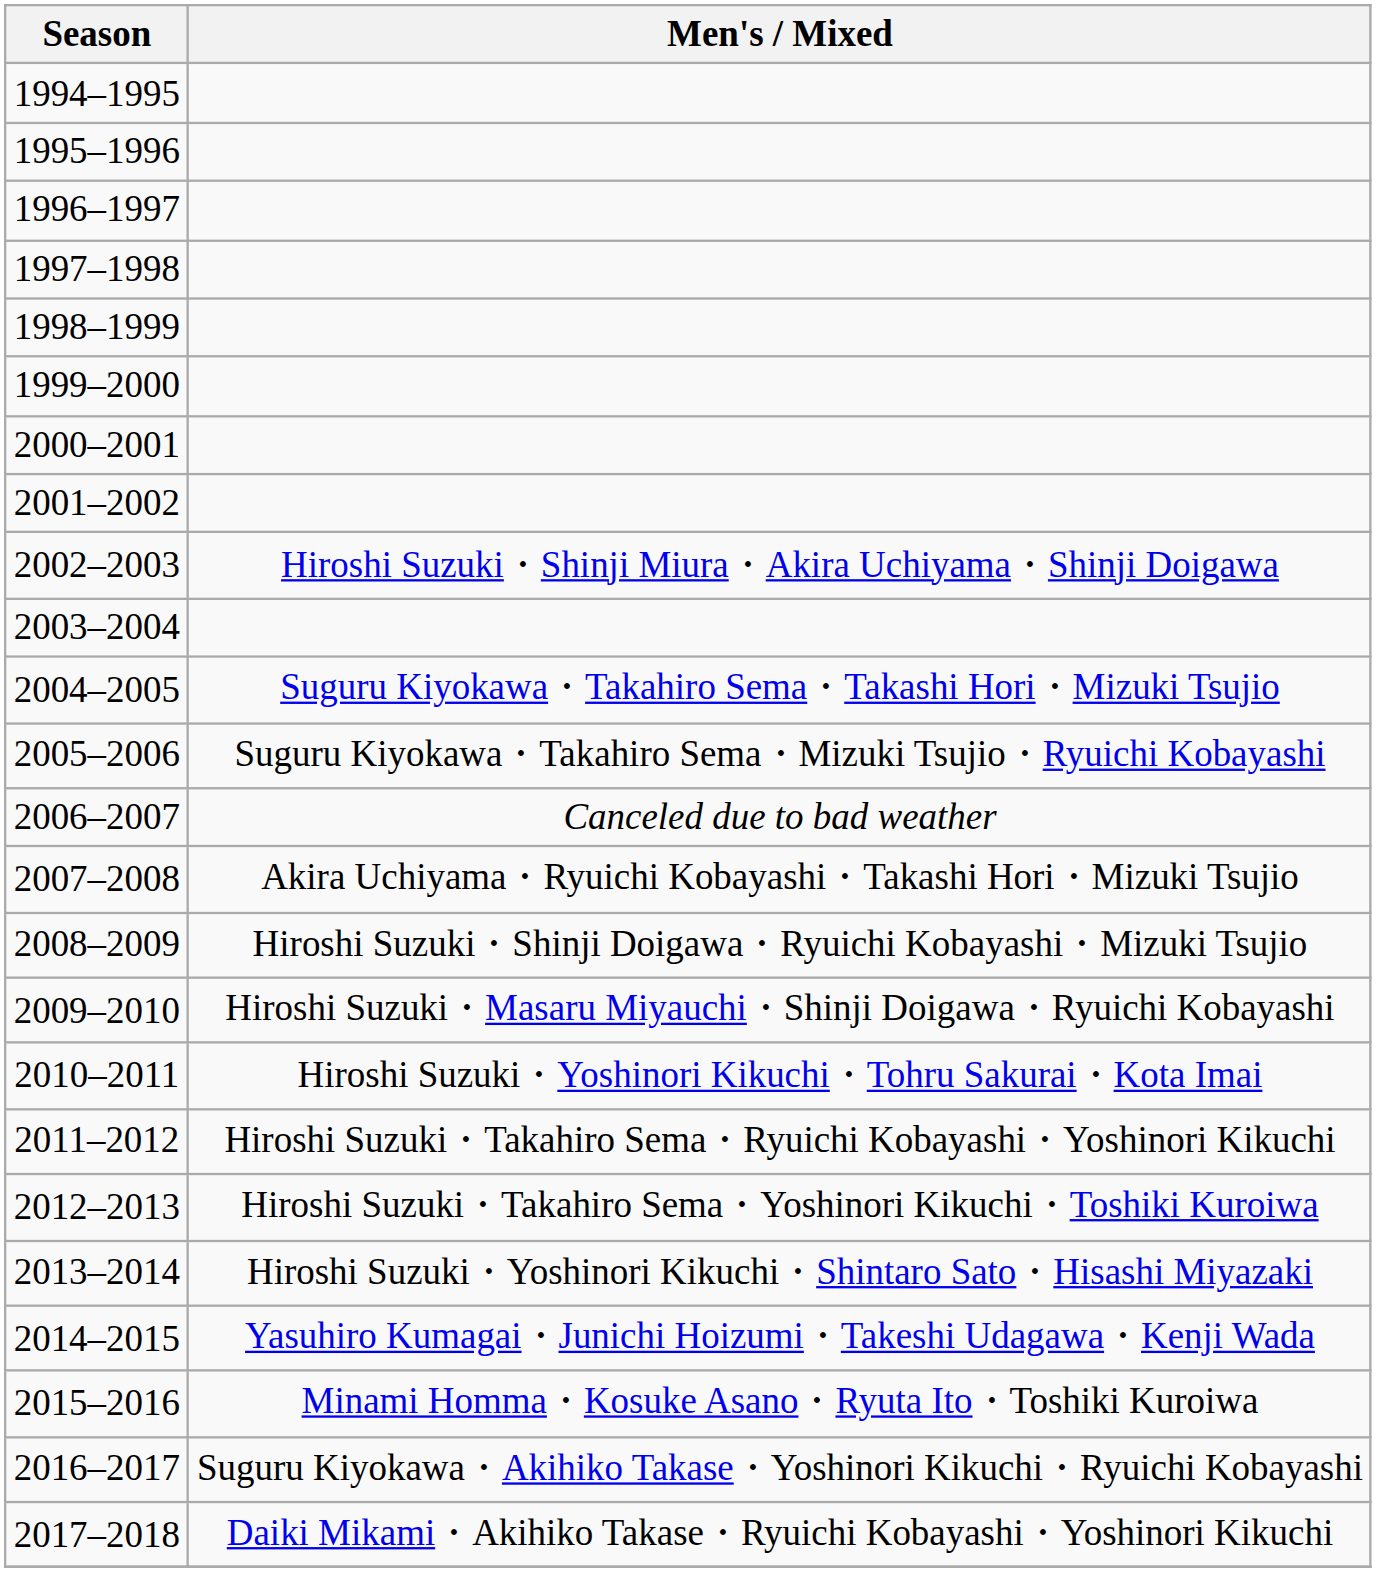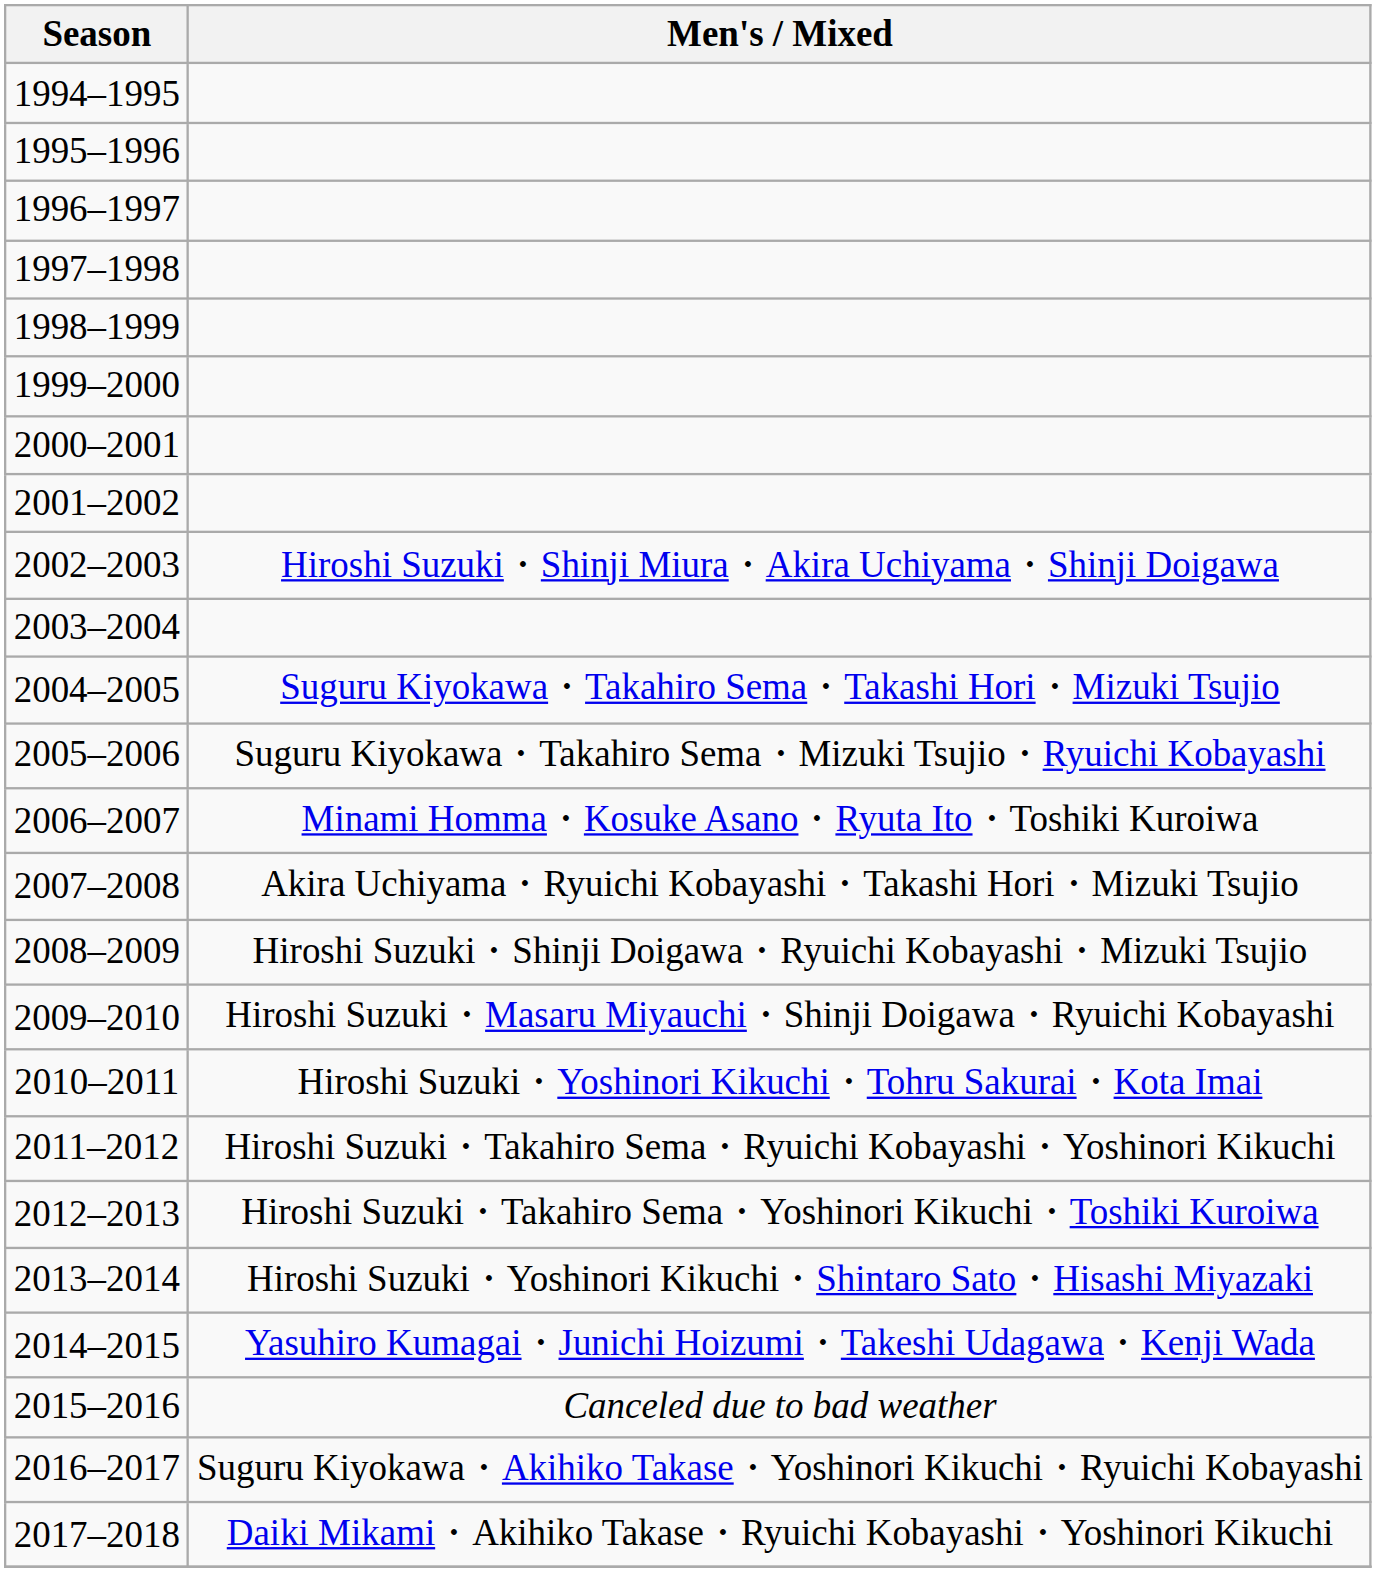2006–2007 | Men's / Mixed: Canceled due to bad weather -> Minami Homma・Kosuke Asano・Ryuta Ito・Toshiki Kuroiwa
2015–2016 | Men's / Mixed: Minami Homma・Kosuke Asano・Ryuta Ito・Toshiki Kuroiwa -> Canceled due to bad weather
